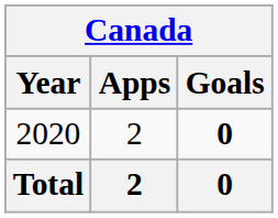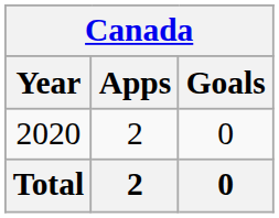2020 | Goals: bold -> normal
